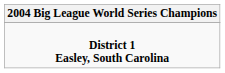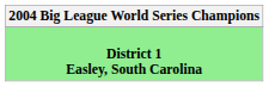row 2 | column 1: no background -> lightgreen background
